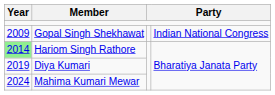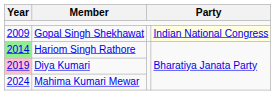Gopal Singh Shekhawat | column 4: no background -> lightyellow background
Diya Kumari | Year: no background -> pink background
